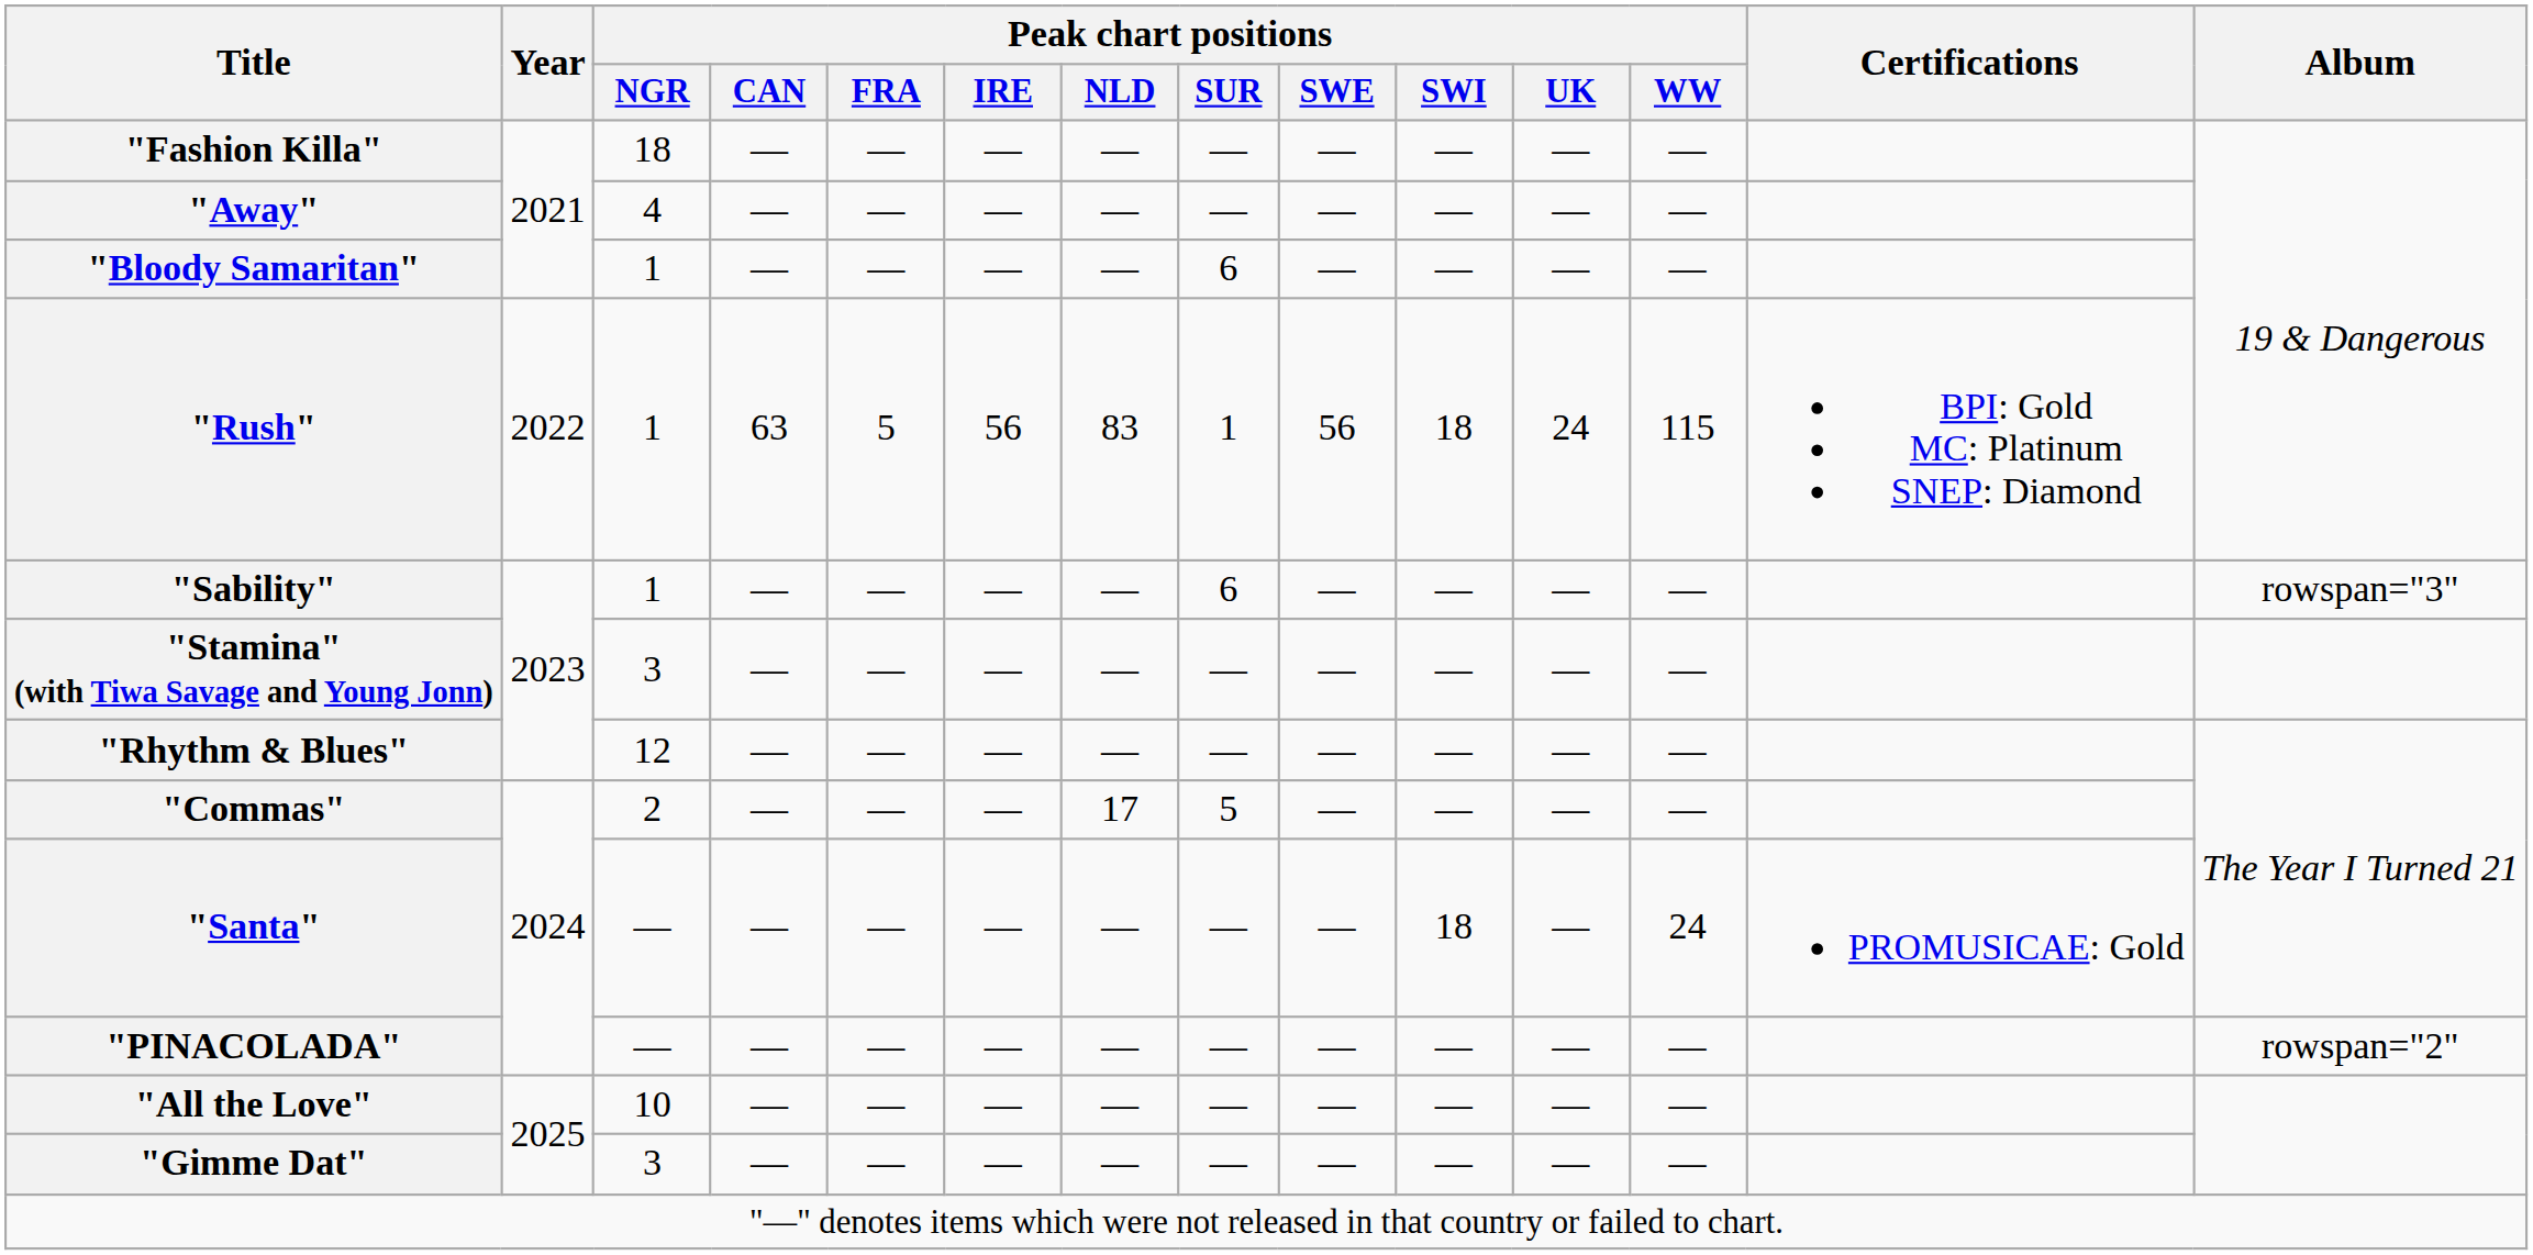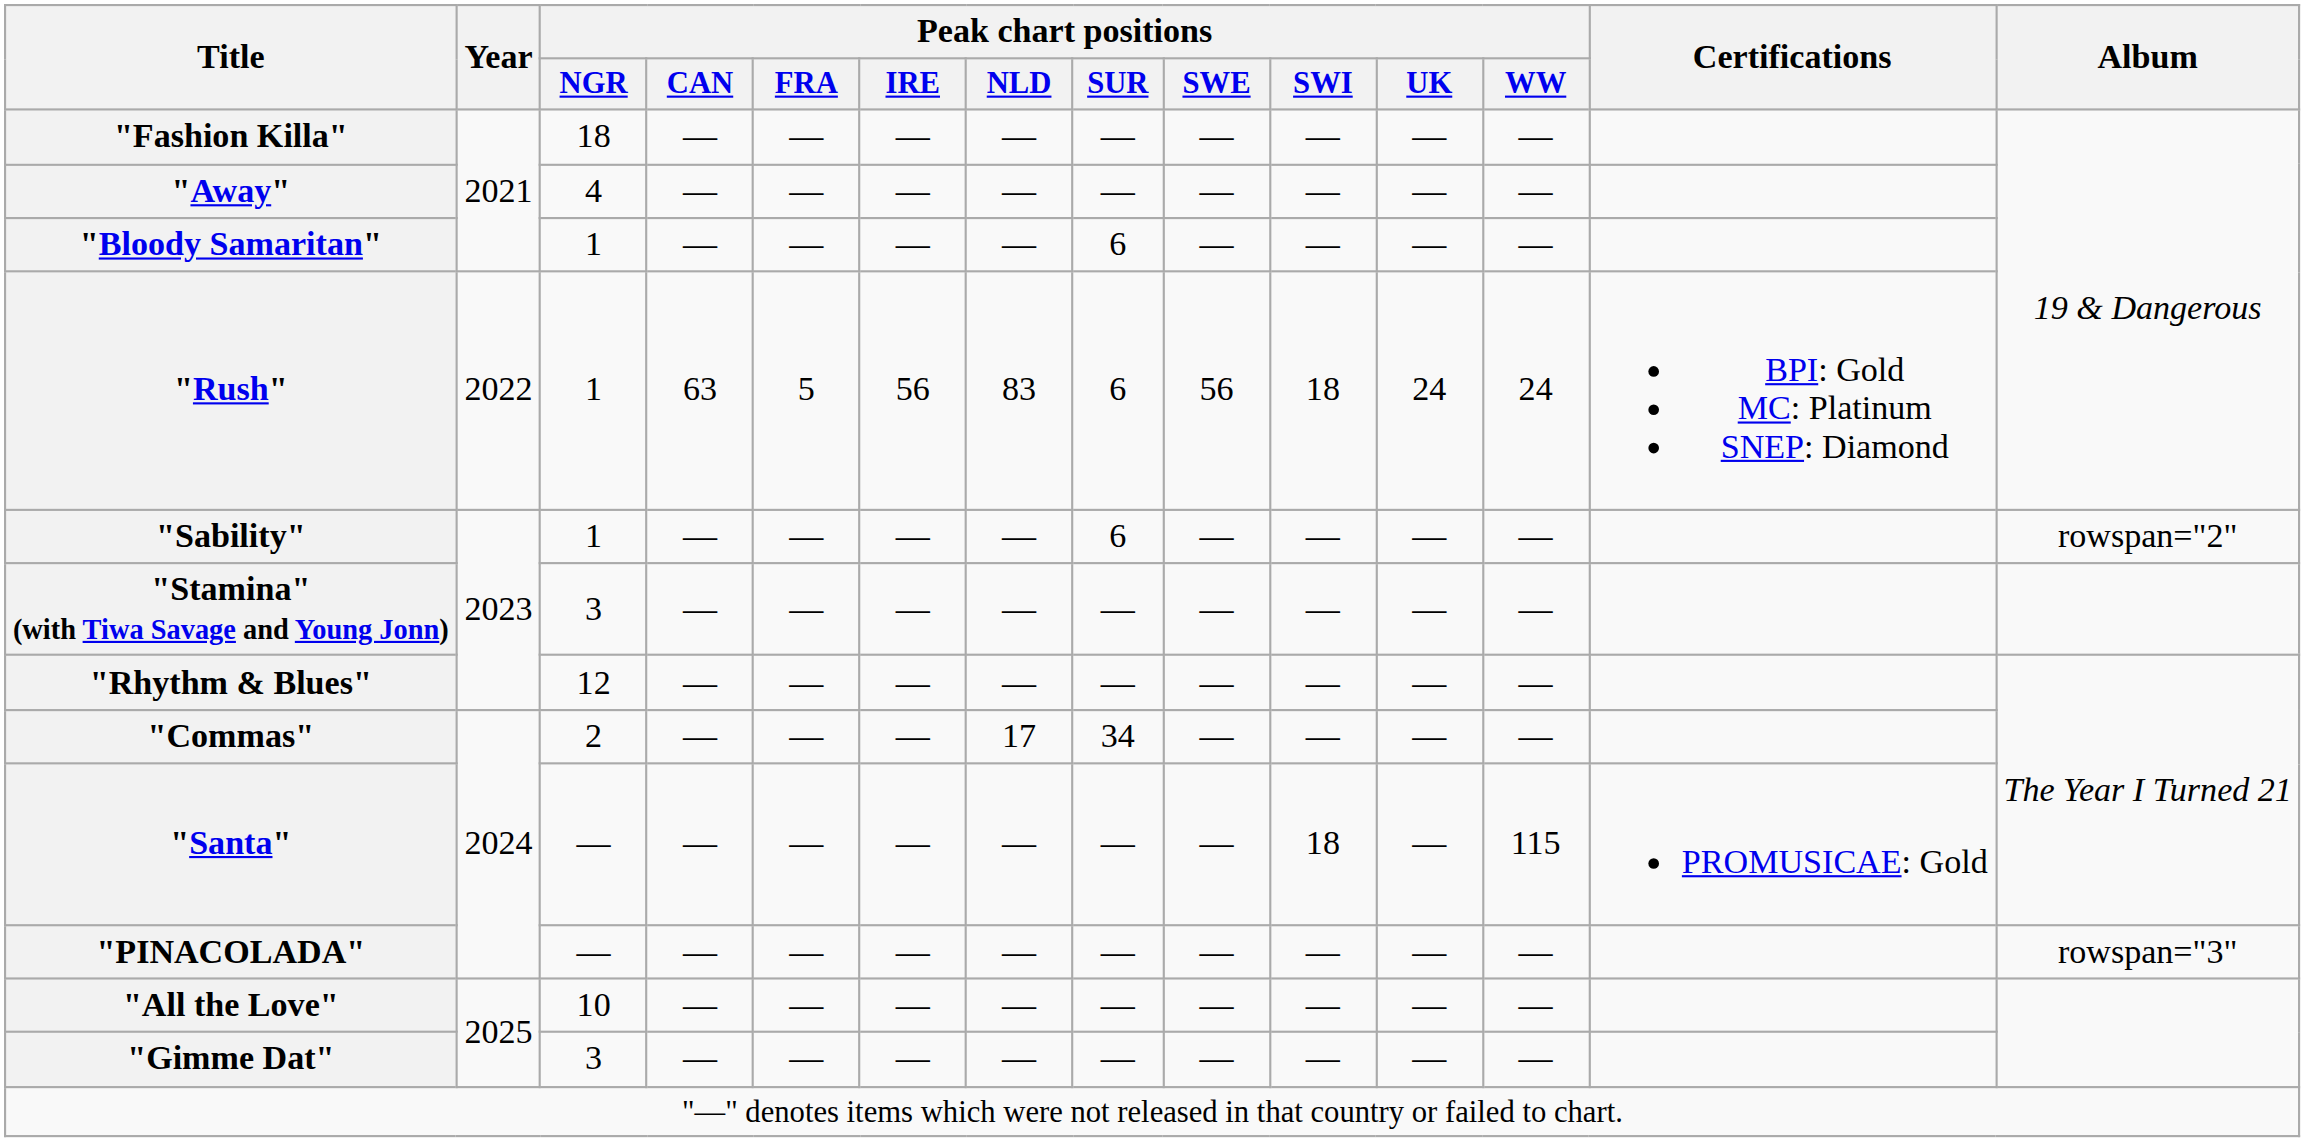"Rush" | Peak chart positions / SUR: 1 -> 6
"Rush" | Peak chart positions / WW: 115 -> 24
"Sability" | Album: rowspan="3" -> rowspan="2"
"Commas" | Peak chart positions / SUR: 5 -> 34
"Santa" | Peak chart positions / WW: 24 -> 115
"PINACOLADA" | Album: rowspan="2" -> rowspan="3"
